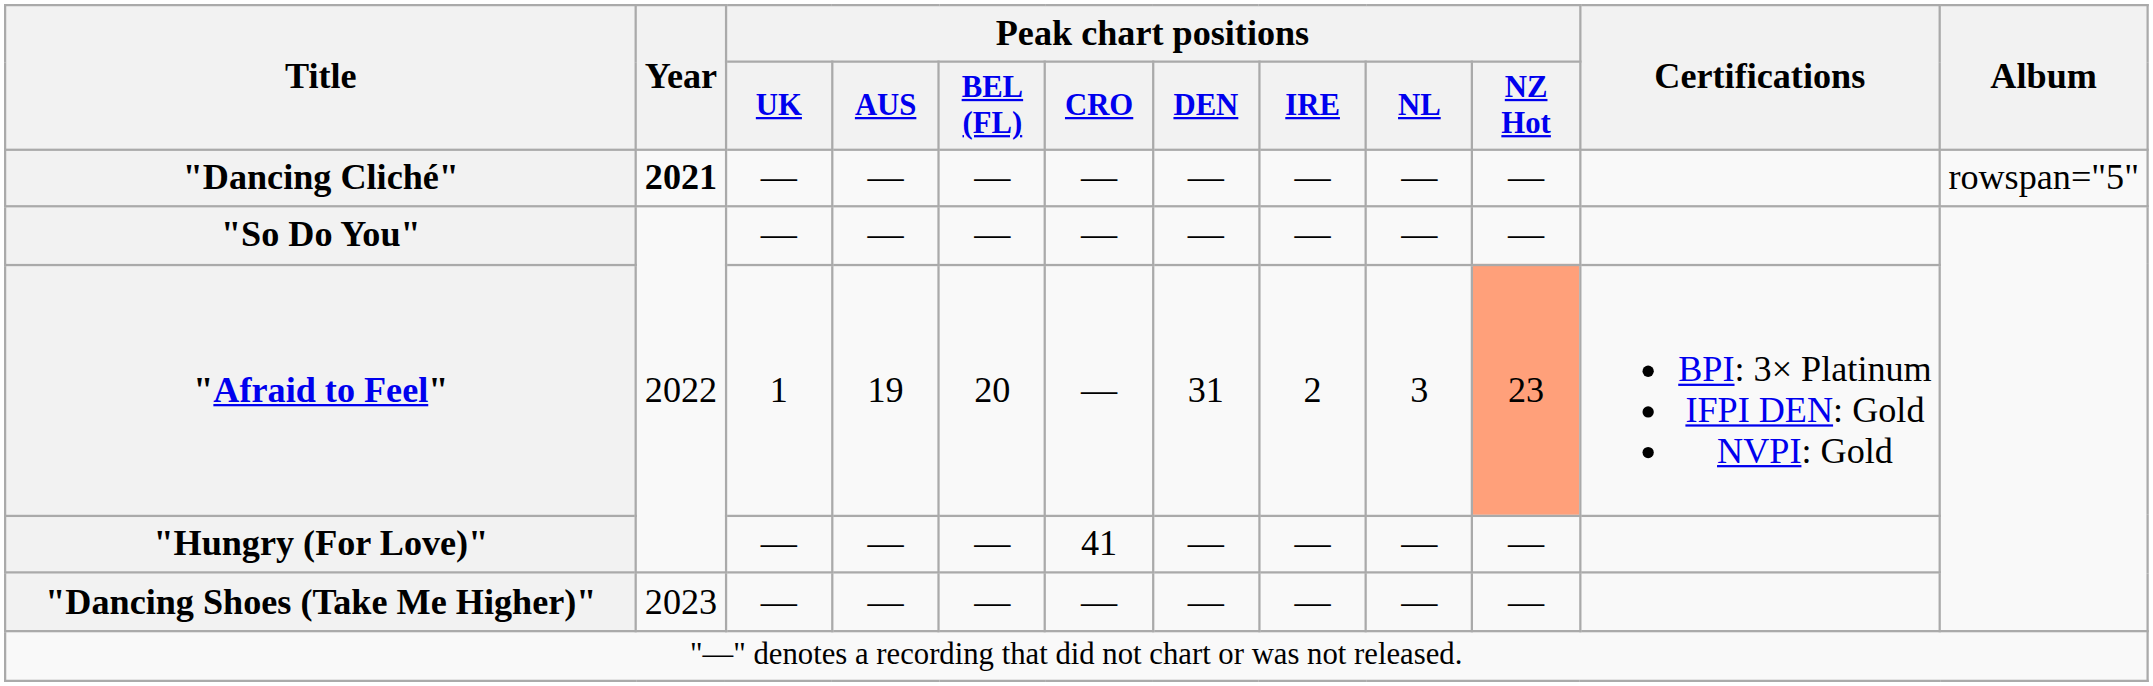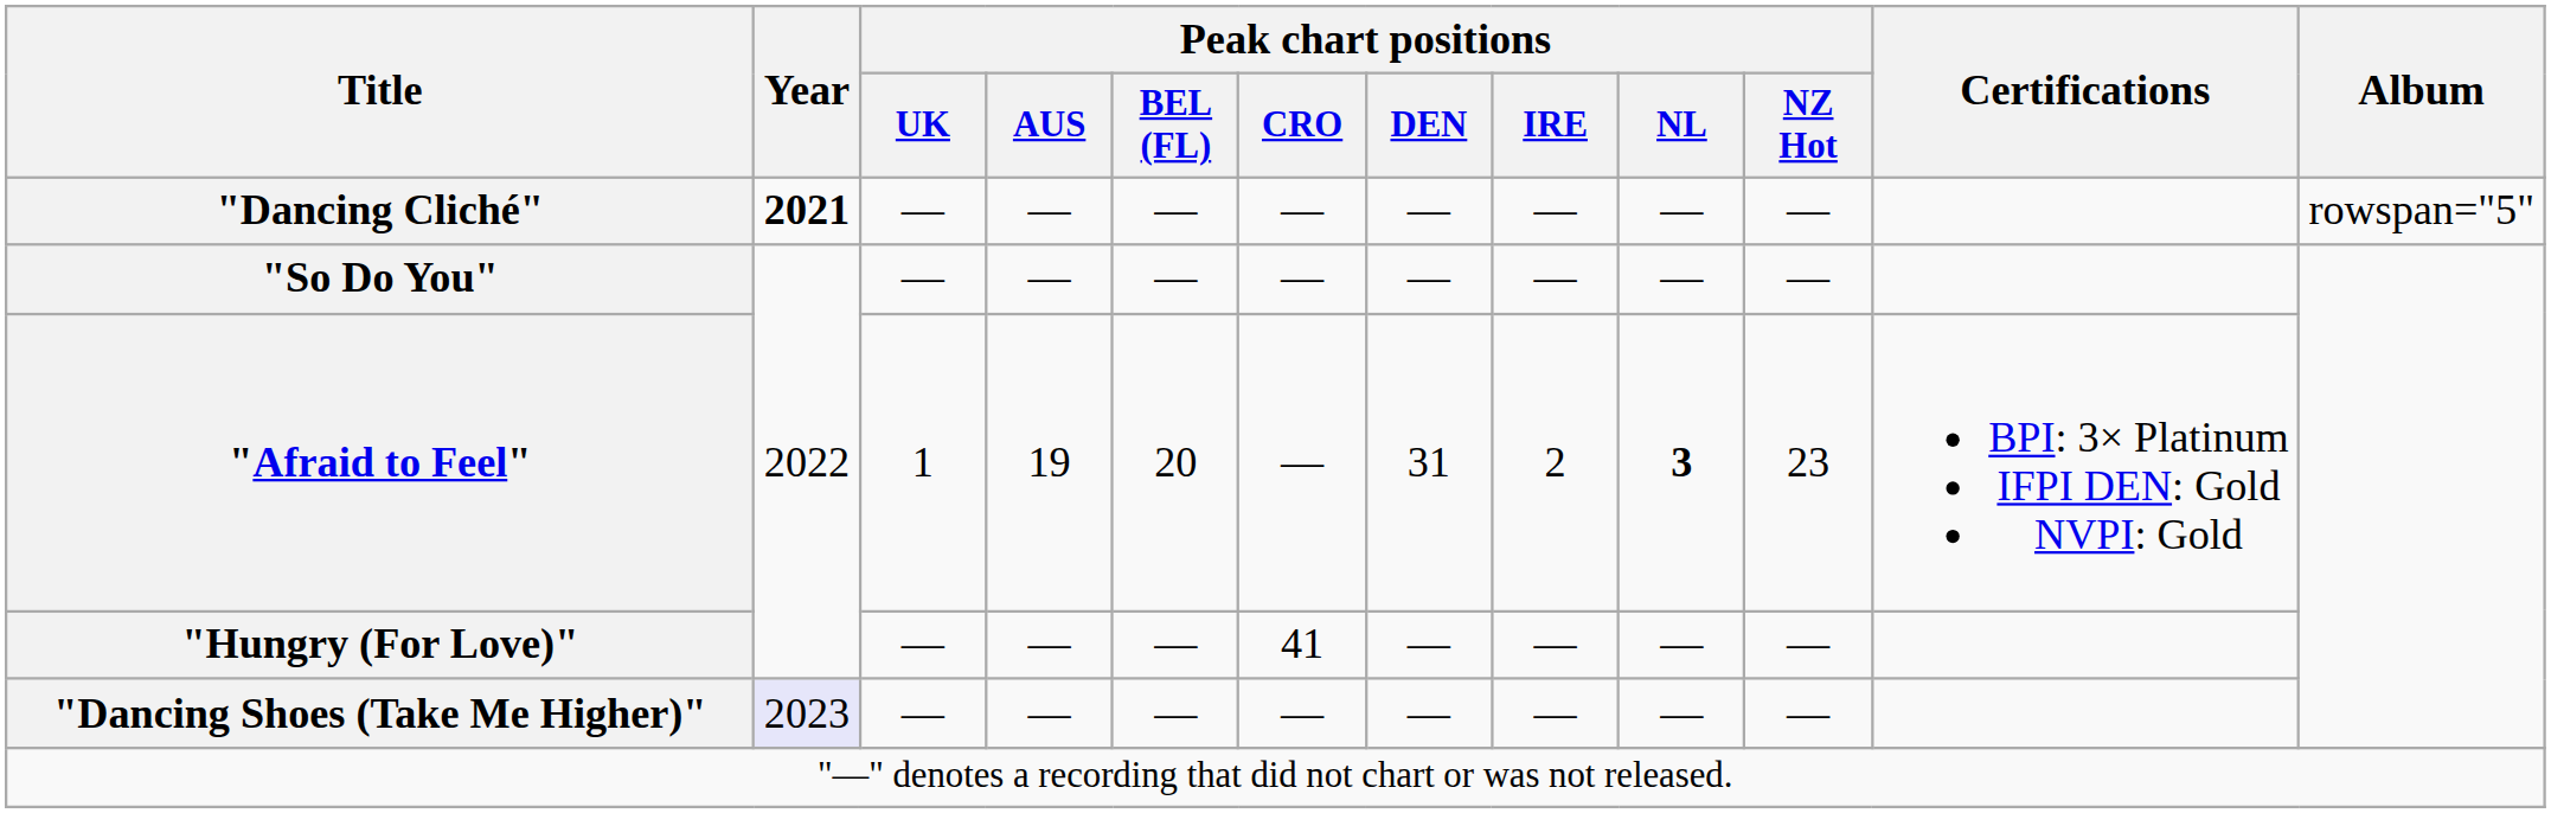"Afraid to Feel" | Peak chart positions / NL: normal -> bold
"Afraid to Feel" | Peak chart positions / NZ Hot: lightsalmon background -> no background
"Dancing Shoes (Take Me Higher)" | Year: no background -> lavender background
